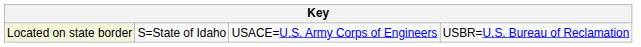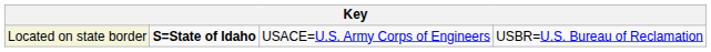Located on state border | column 2: normal -> bold
